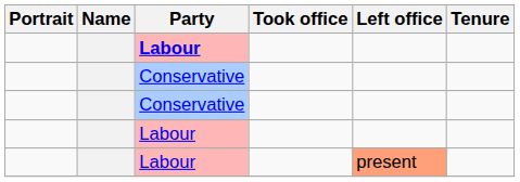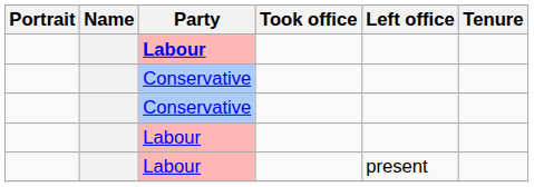row 6 | Left office: lightsalmon background -> no background
